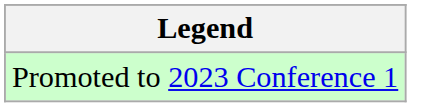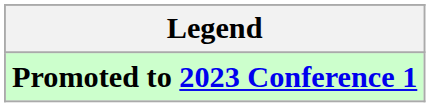row 2 | column 1: normal -> bold
